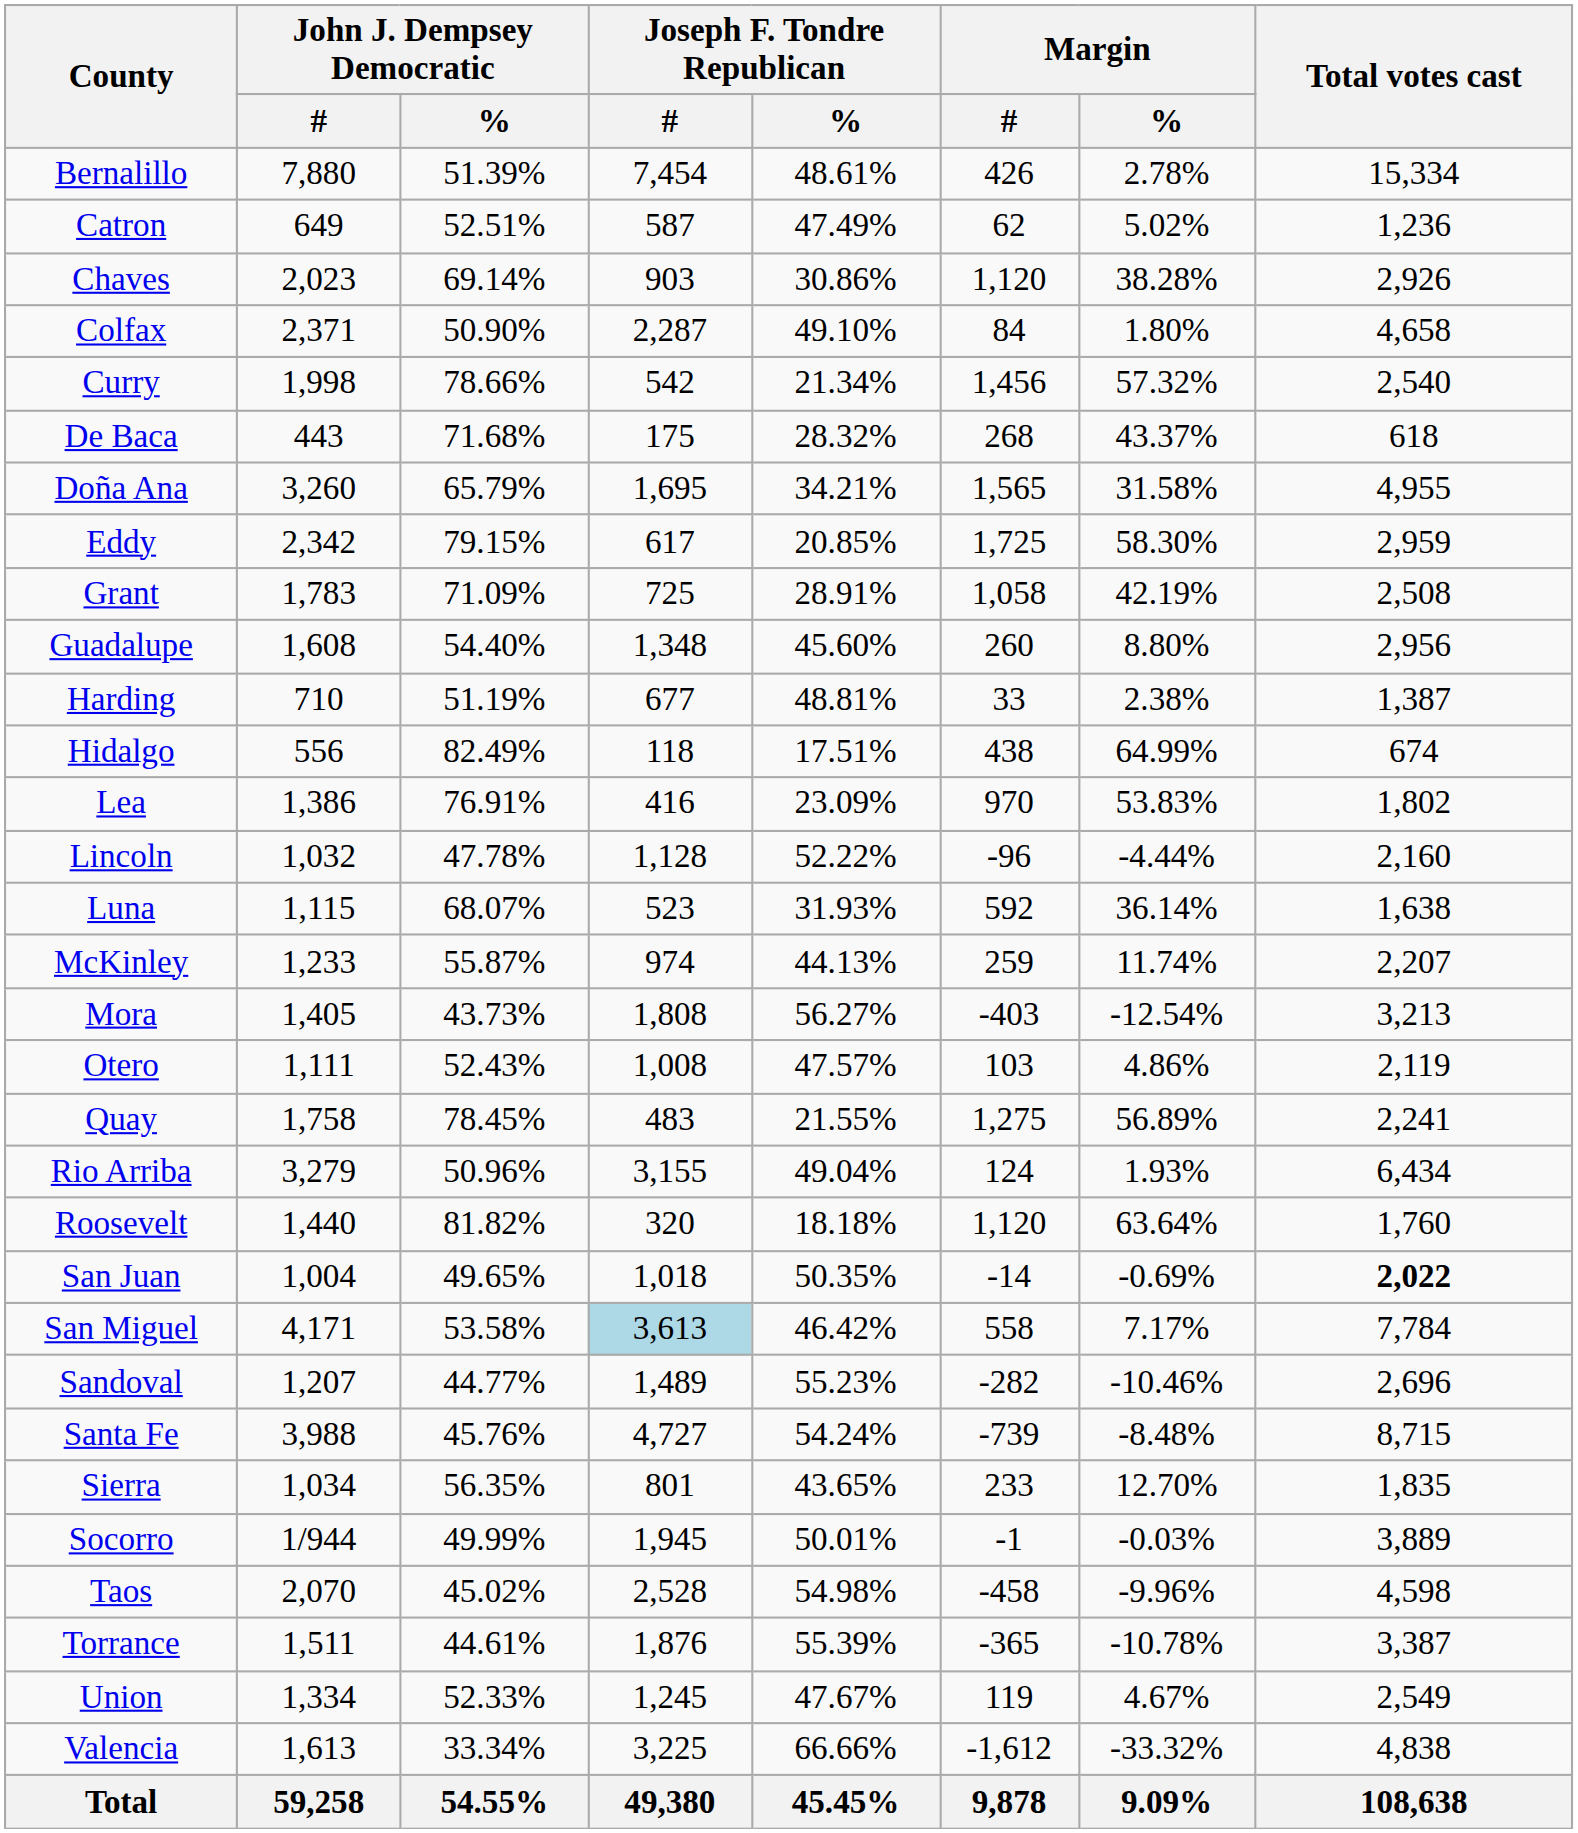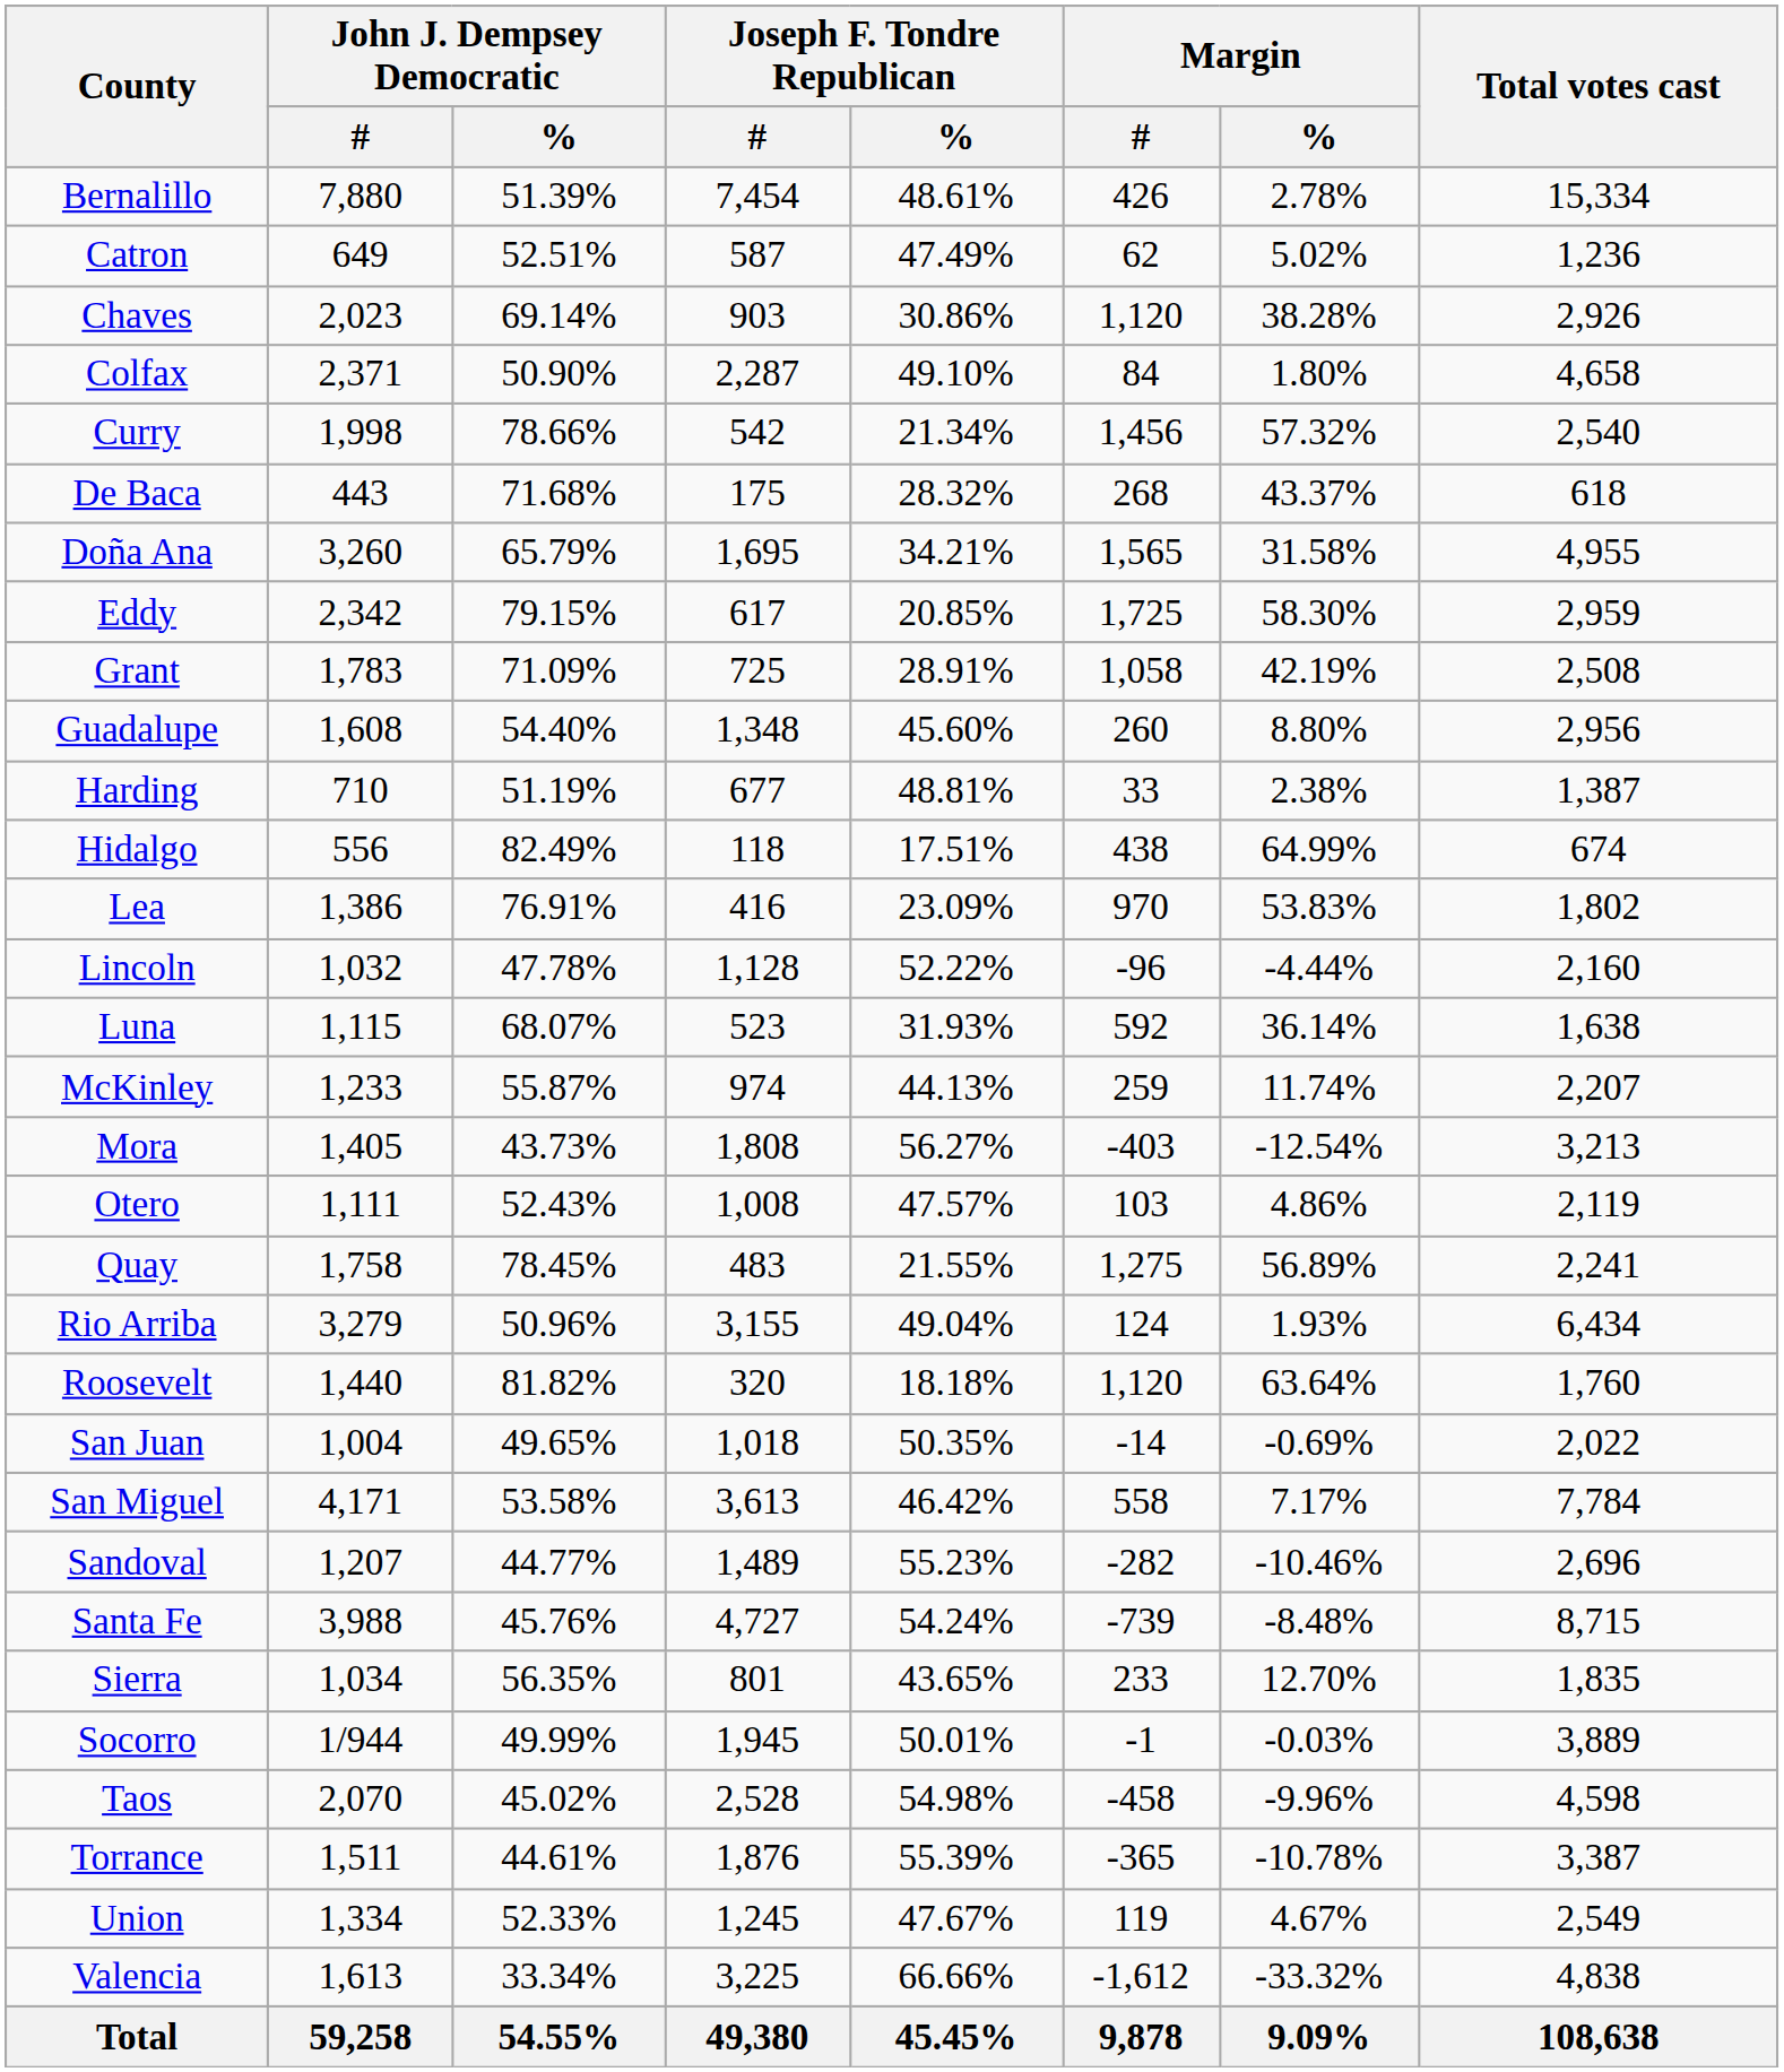San Juan | Total votes cast: bold -> normal
San Miguel | Joseph F. Tondre Republican / #: lightblue background -> no background
